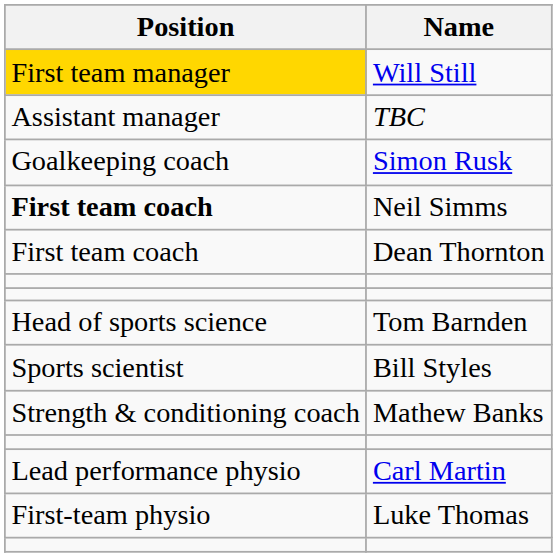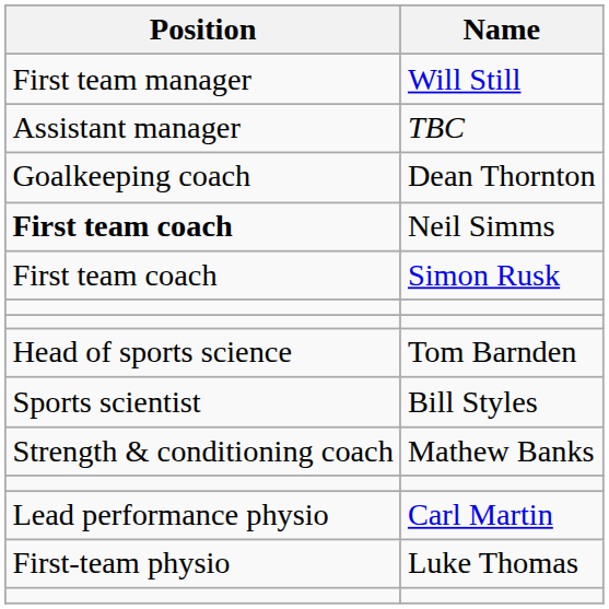row 2 | Position: gold background -> no background
row 4 | Name: Simon Rusk -> Dean Thornton
row 6 | Name: Dean Thornton -> Simon Rusk
